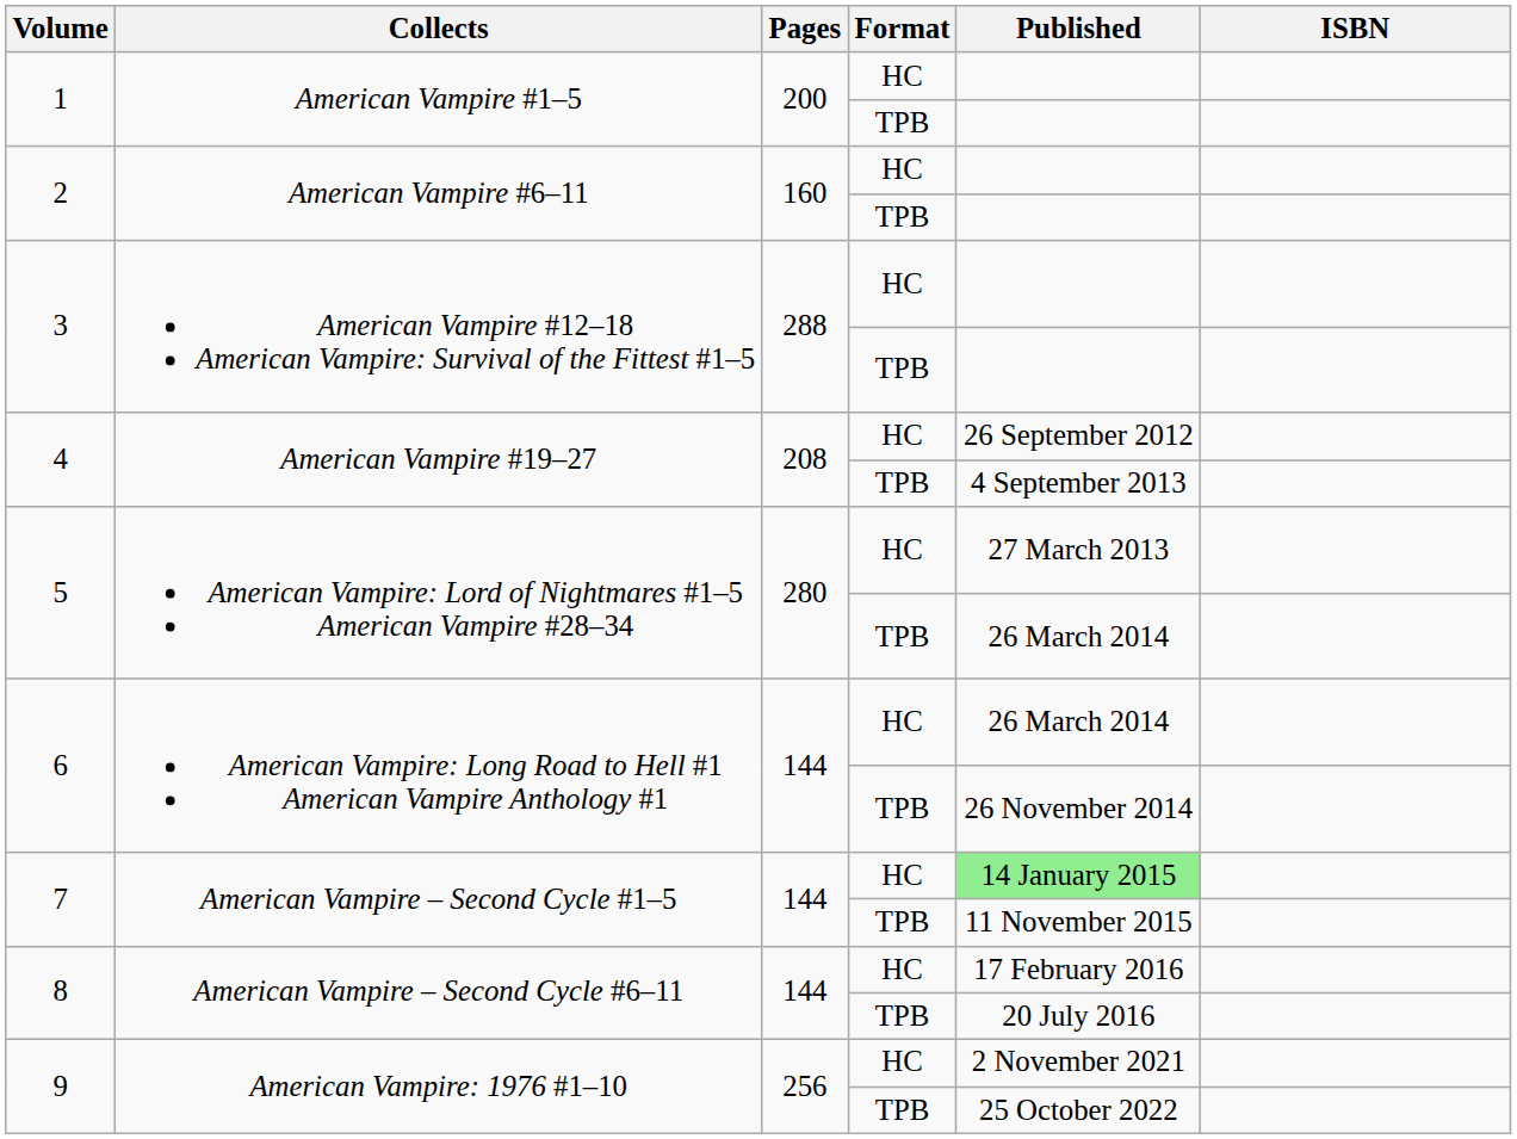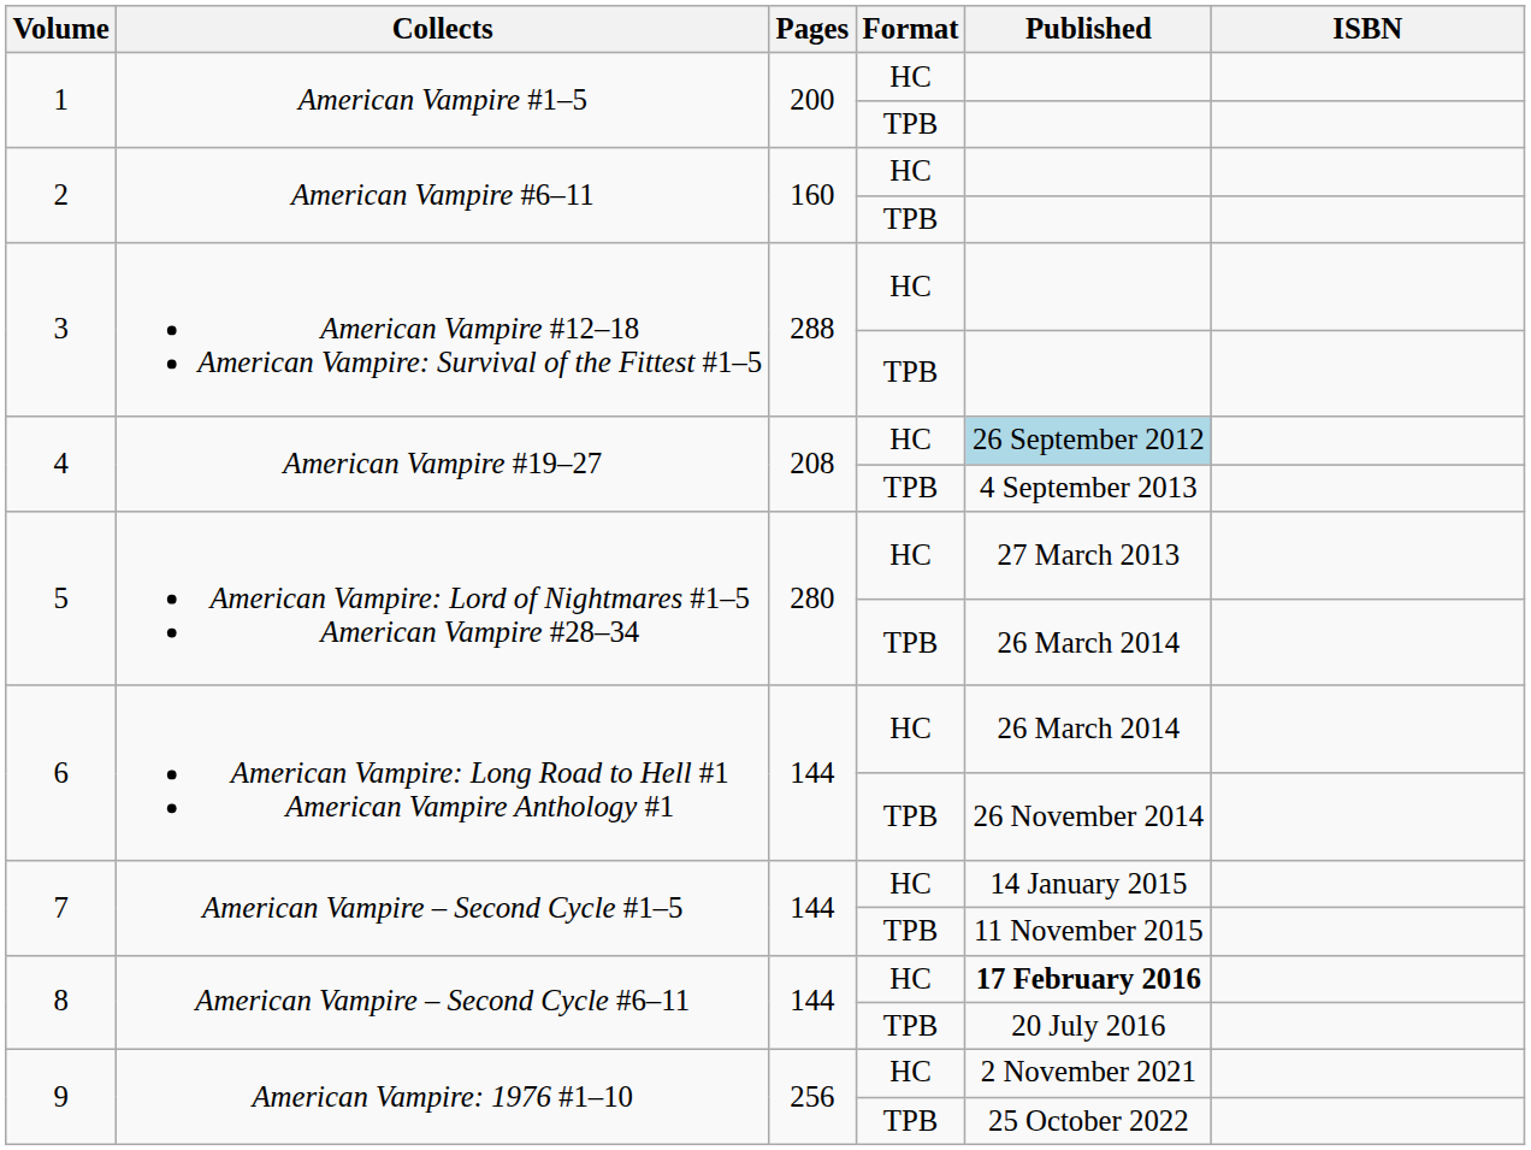4 / HC | Published: no background -> lightblue background
7 / HC | Published: lightgreen background -> no background
8 / HC | Published: normal -> bold
